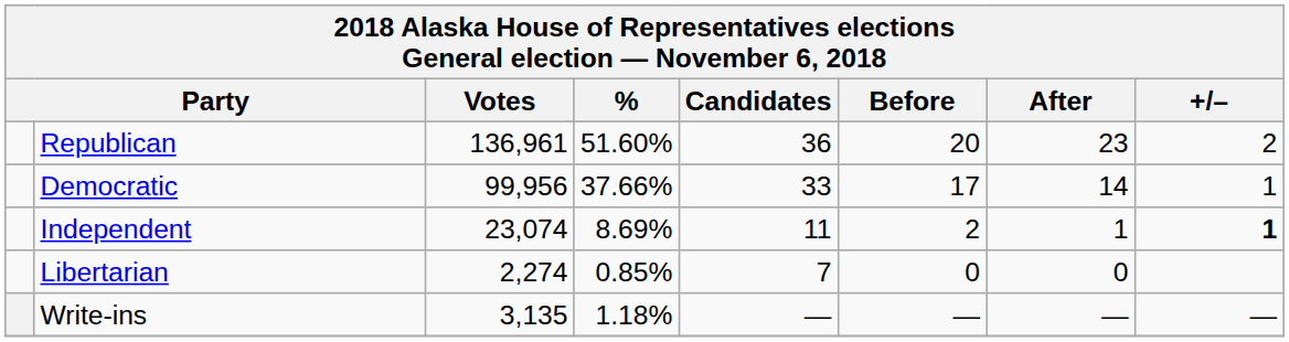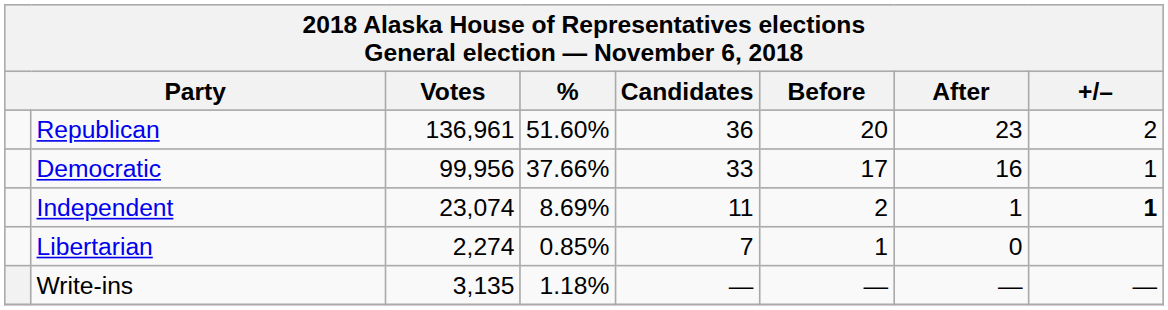Democratic | After: 14 -> 16
Libertarian | Before: 0 -> 1
